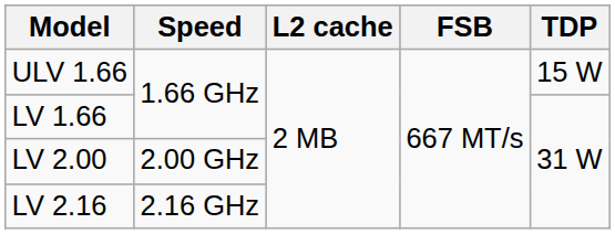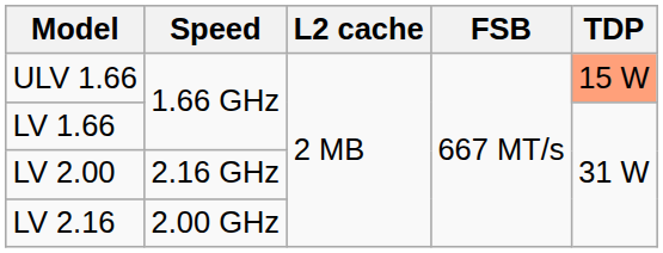ULV 1.66 | TDP: no background -> lightsalmon background
LV 2.00 | Speed: 2.00 GHz -> 2.16 GHz
LV 2.16 | Speed: 2.16 GHz -> 2.00 GHz
